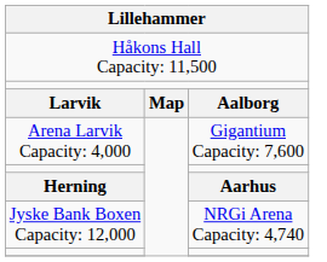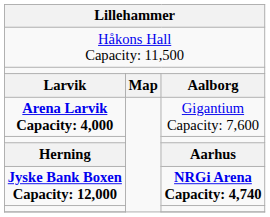Arena Larvik Capacity: 4,000 | column 1: normal -> bold
Jyske Bank Boxen Capacity: 12,000 | column 1: normal -> bold
Jyske Bank Boxen Capacity: 12,000 | column 3: normal -> bold
